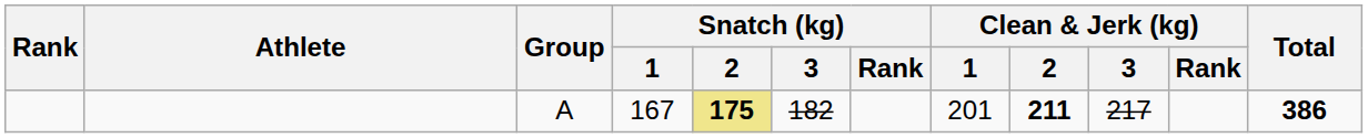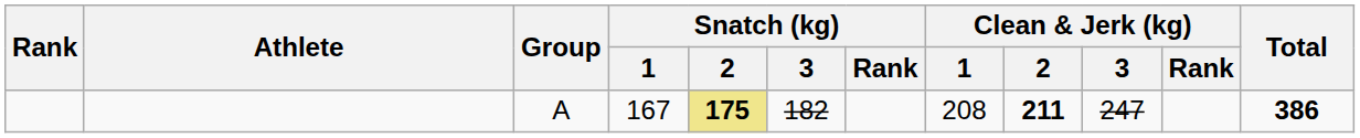row 3 | Clean & Jerk (kg) / 1: 201 -> 208
row 3 | Clean & Jerk (kg) / 3: 217 -> 247
